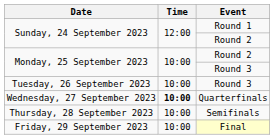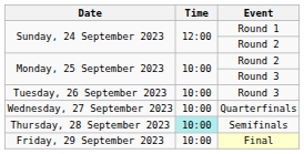Wednesday, 27 September 2023 | Time: bold -> normal
Thursday, 28 September 2023 | Time: no background -> paleturquoise background
